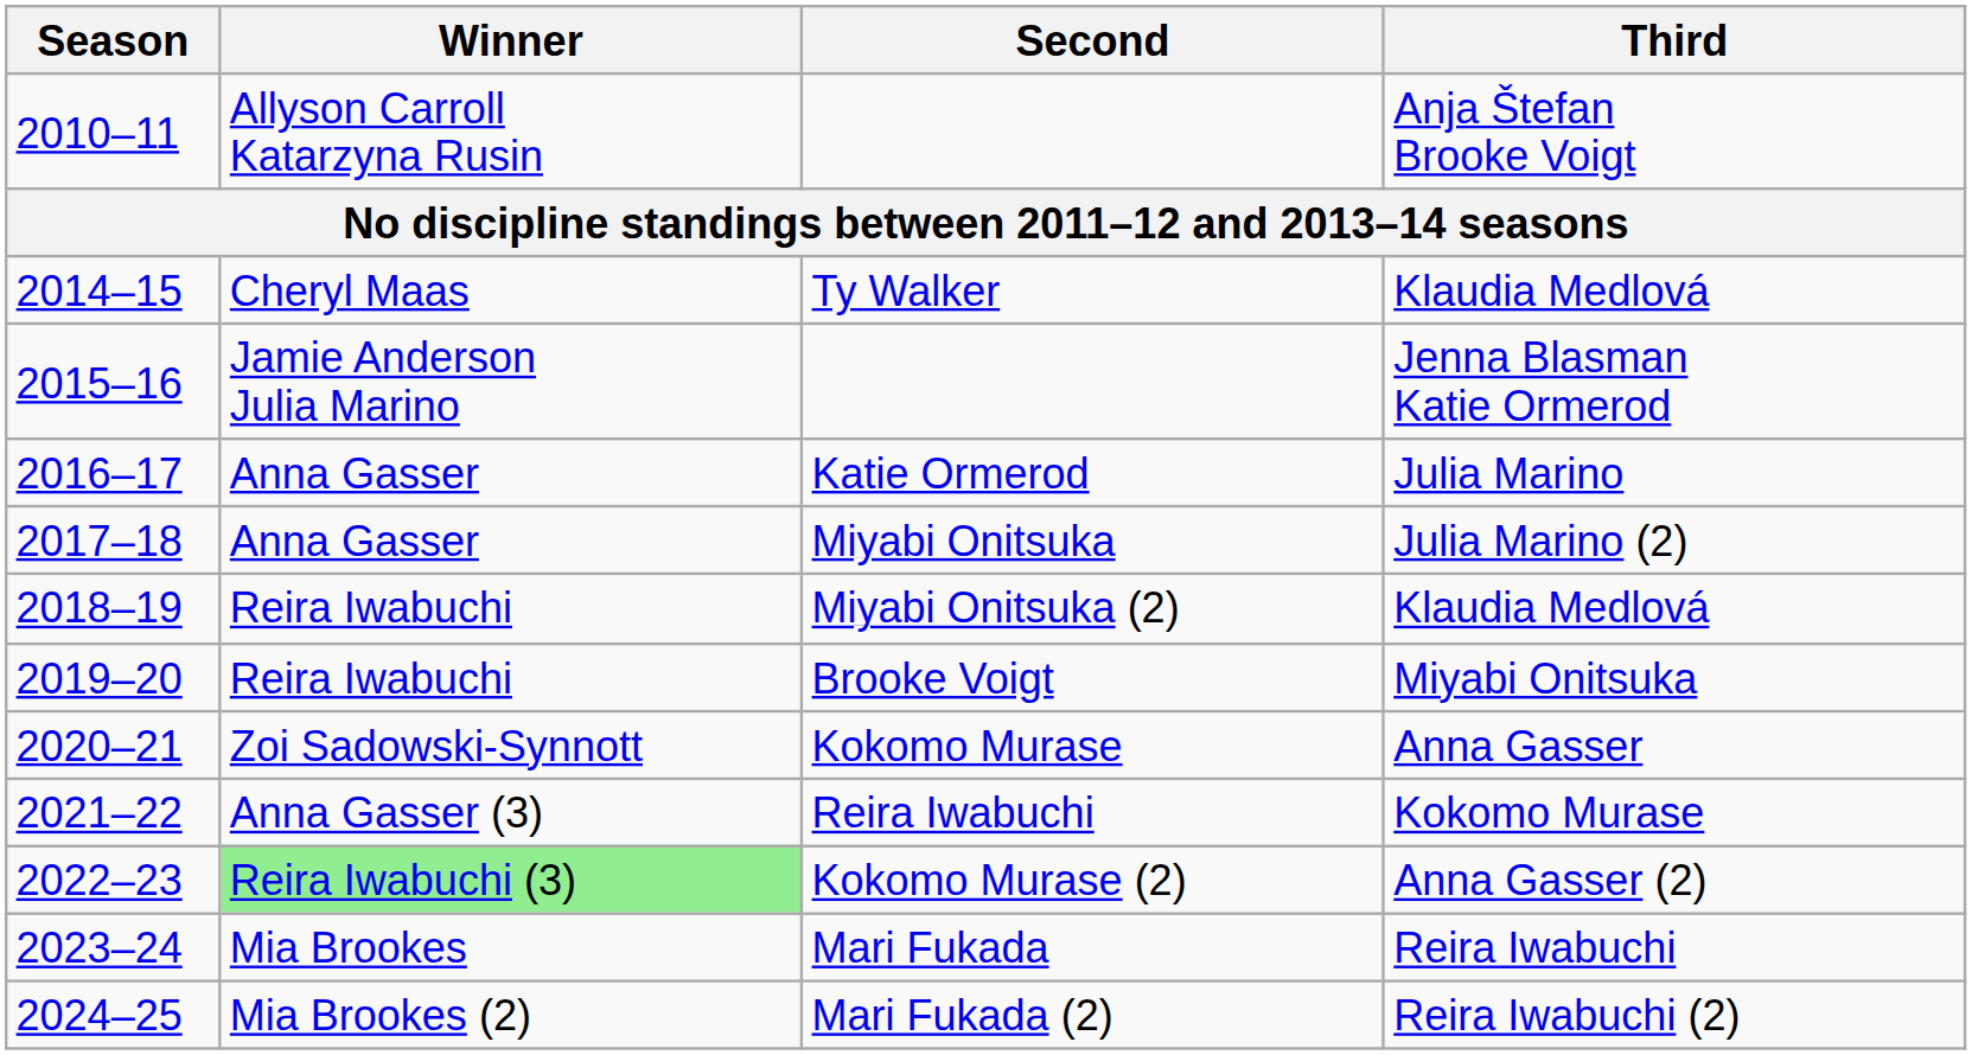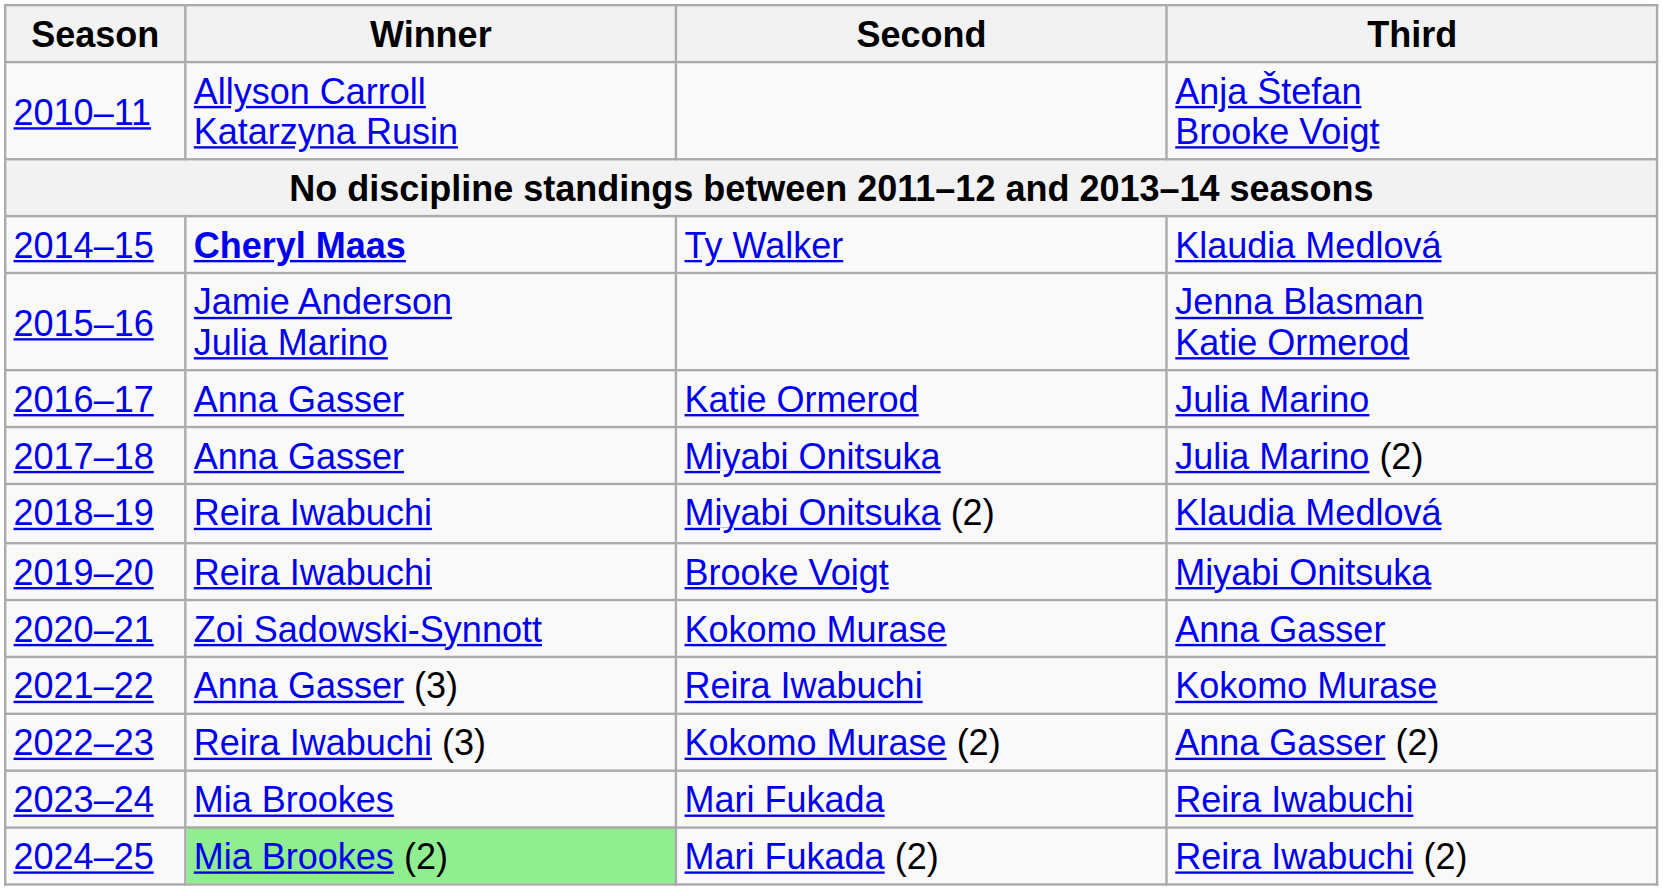Ty Walker | Winner: normal -> bold
Kokomo Murase (2) | Winner: lightgreen background -> no background
Mari Fukada (2) | Winner: no background -> lightgreen background
